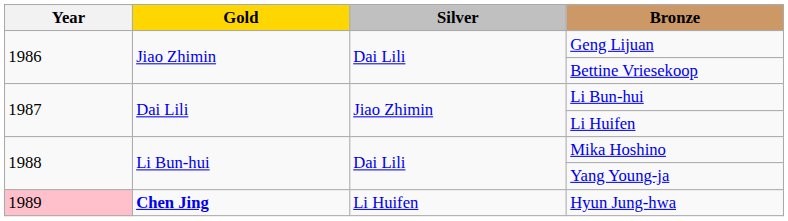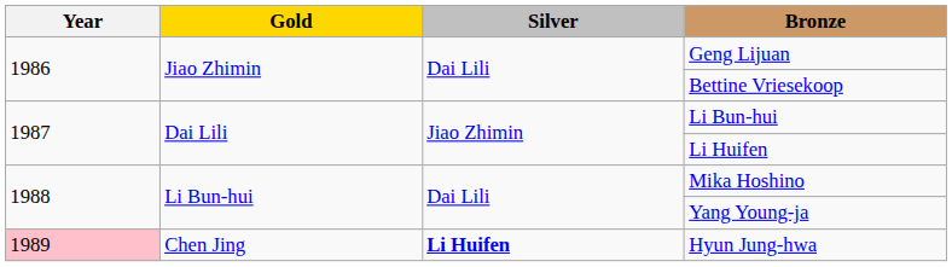Hyun Jung-hwa | Gold: bold -> normal
Hyun Jung-hwa | Silver: normal -> bold
